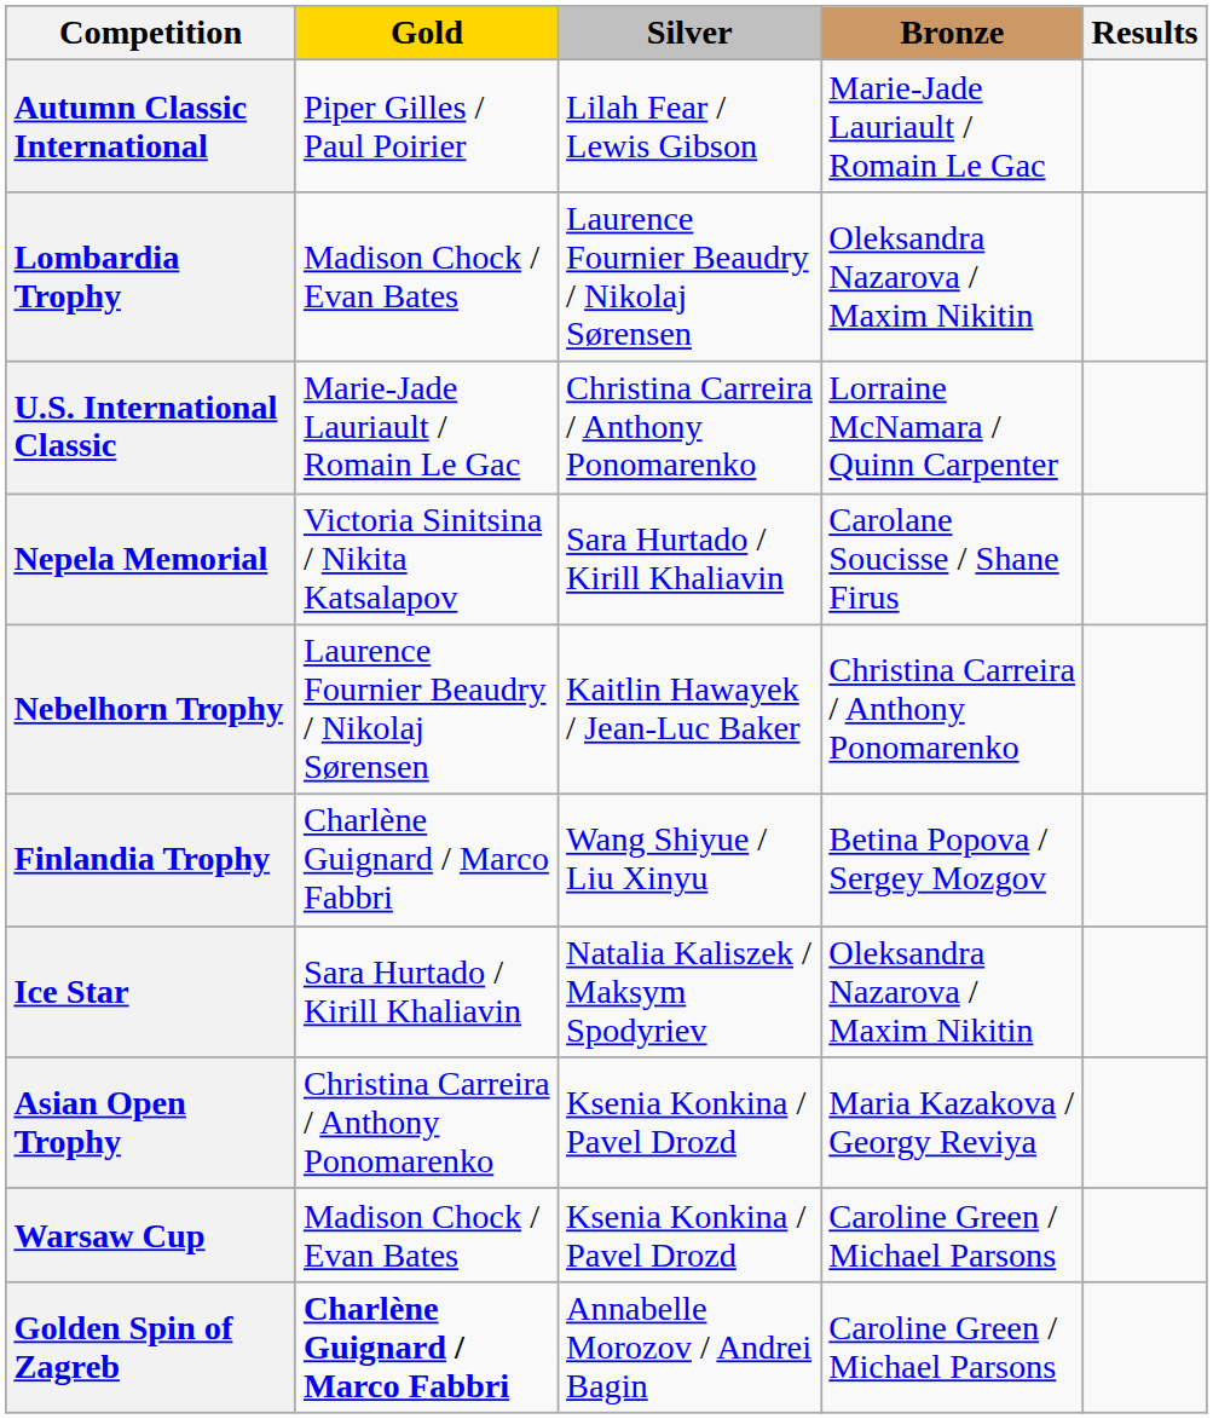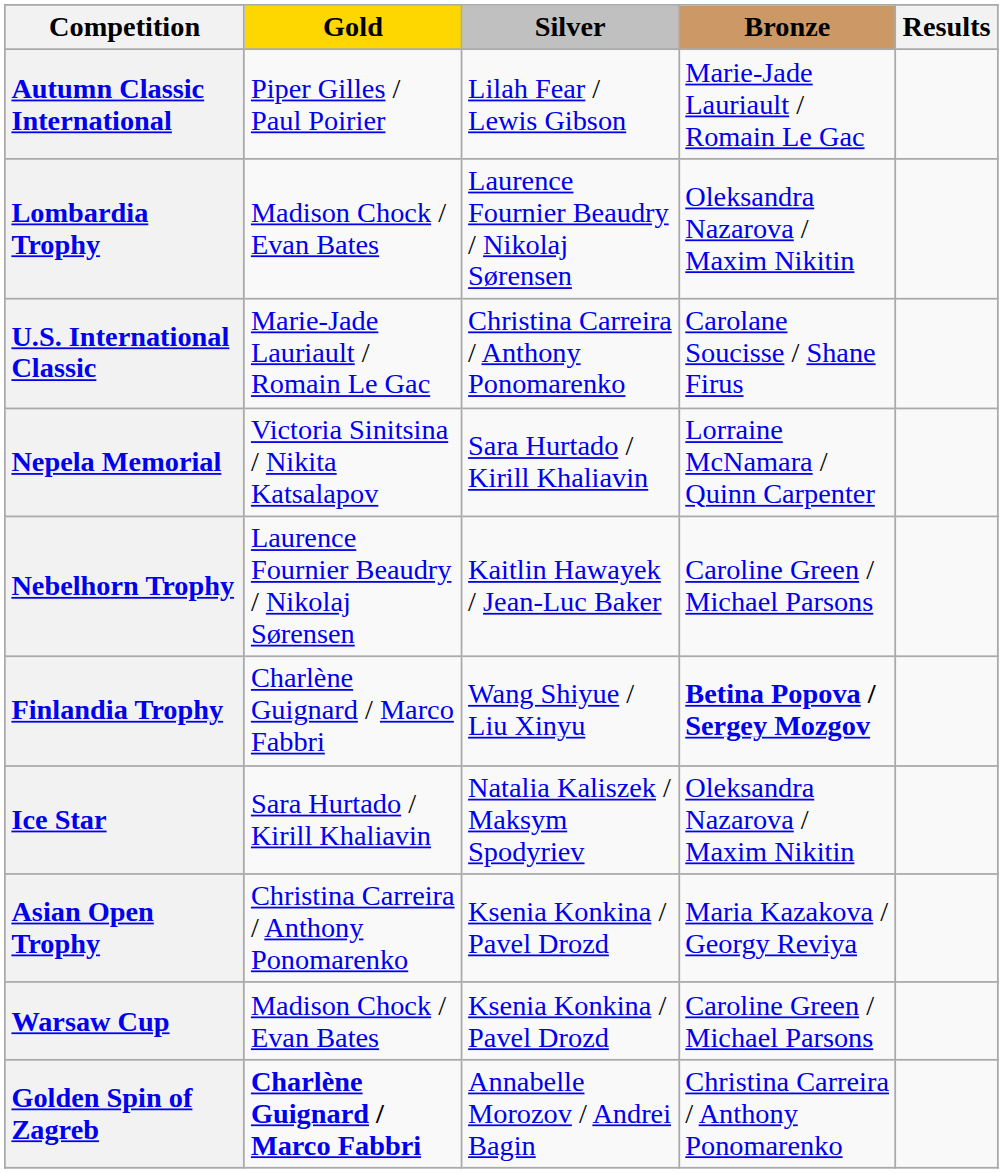U.S. International Classic | Bronze: Lorraine McNamara / Quinn Carpenter -> Carolane Soucisse / Shane Firus
Nepela Memorial | Bronze: Carolane Soucisse / Shane Firus -> Lorraine McNamara / Quinn Carpenter
Nebelhorn Trophy | Bronze: Christina Carreira / Anthony Ponomarenko -> Caroline Green / Michael Parsons
Finlandia Trophy | Bronze: normal -> bold
Golden Spin of Zagreb | Bronze: Caroline Green / Michael Parsons -> Christina Carreira / Anthony Ponomarenko
